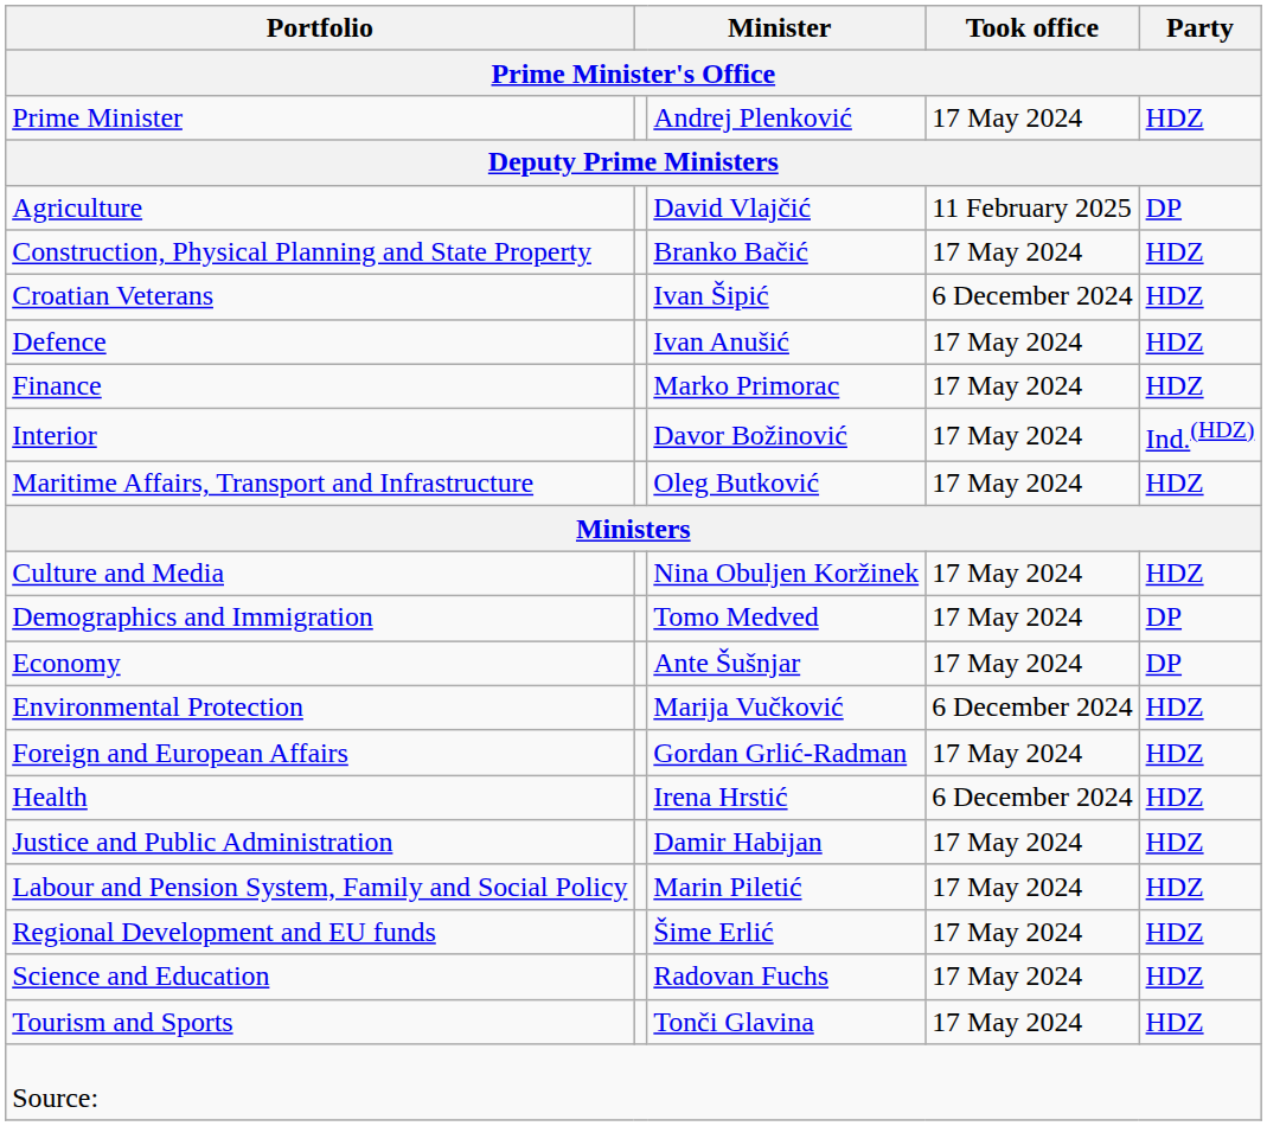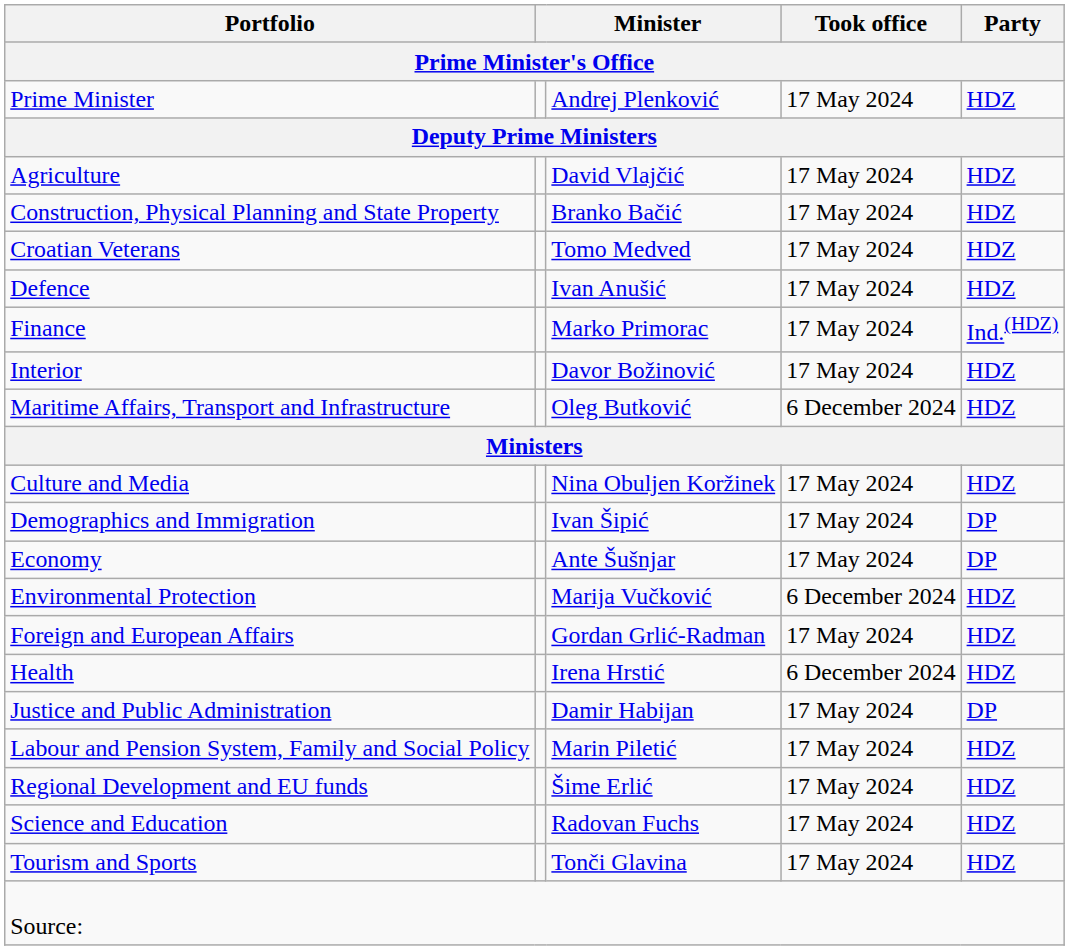Agriculture | Took office / Prime Minister's Office: 11 February 2025 -> 17 May 2024
Agriculture | Party / Prime Minister's Office: DP -> HDZ
Croatian Veterans | column 3: Ivan Šipić -> Tomo Medved
Croatian Veterans | Took office / Prime Minister's Office: 6 December 2024 -> 17 May 2024
Finance | Party / Prime Minister's Office: HDZ -> Ind.(HDZ)
Interior | Party / Prime Minister's Office: Ind.(HDZ) -> HDZ
Maritime Affairs, Transport and Infrastructure | Took office / Prime Minister's Office: 17 May 2024 -> 6 December 2024
Demographics and Immigration | column 3: Tomo Medved -> Ivan Šipić
Justice and Public Administration | Party / Prime Minister's Office: HDZ -> DP
